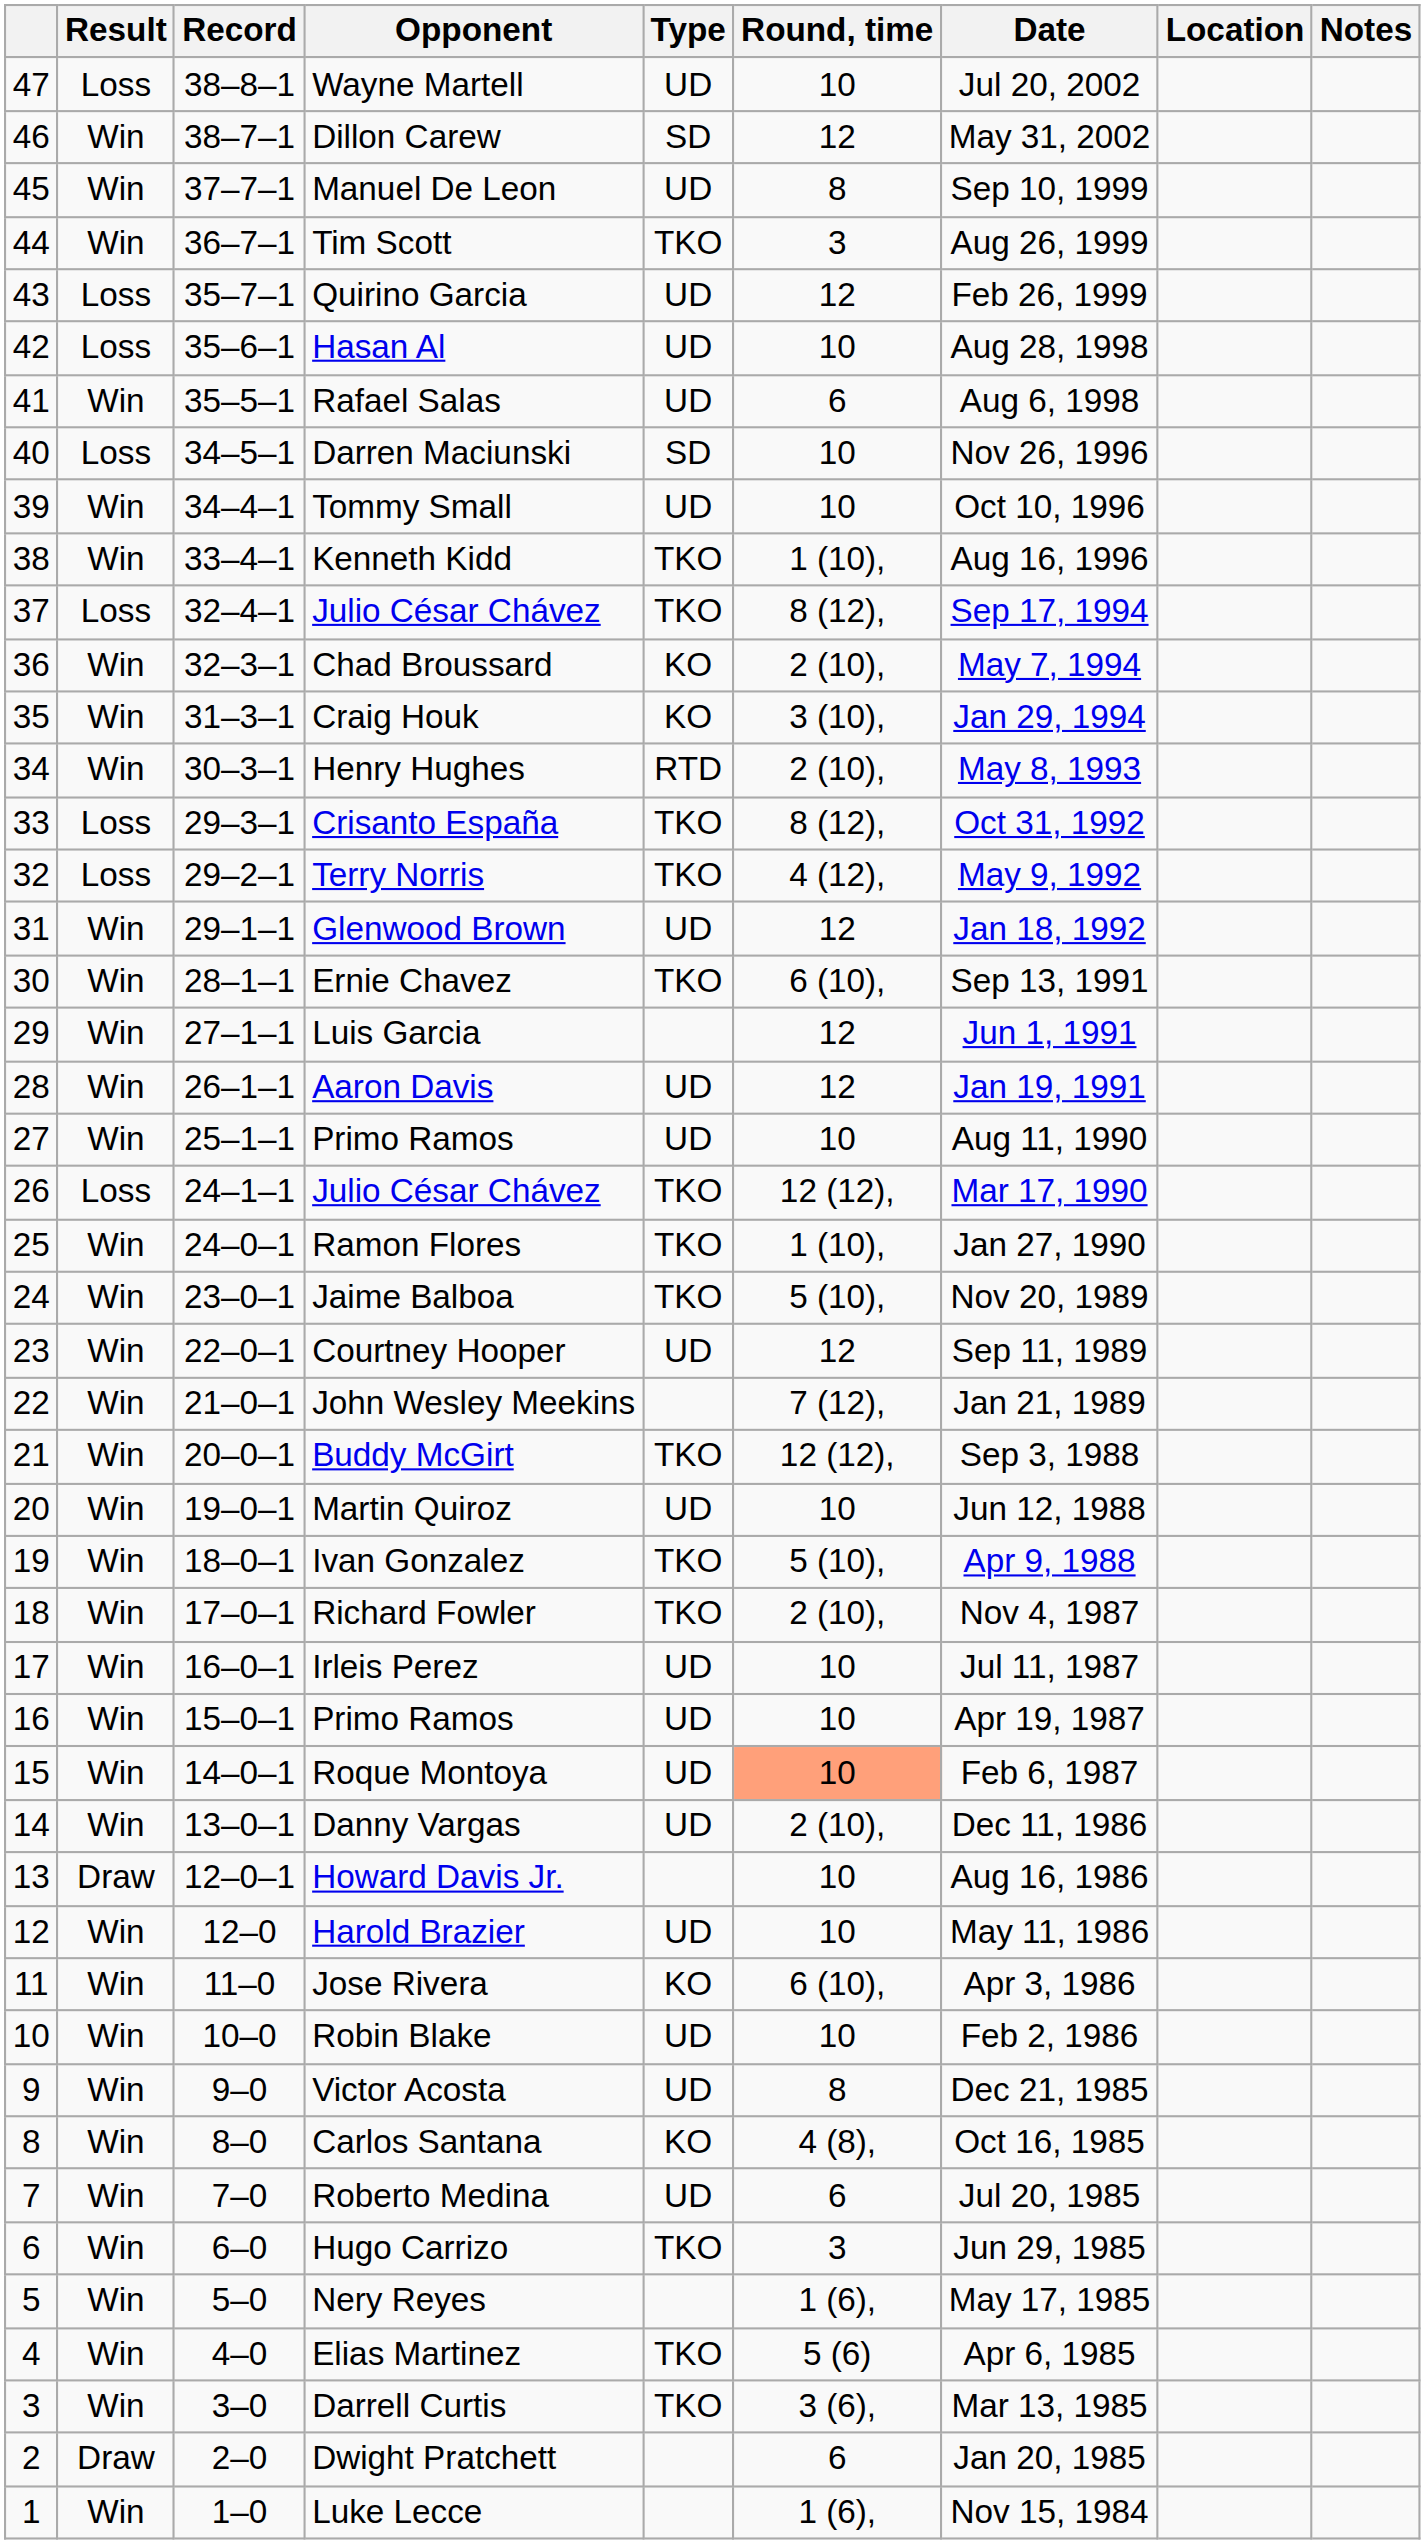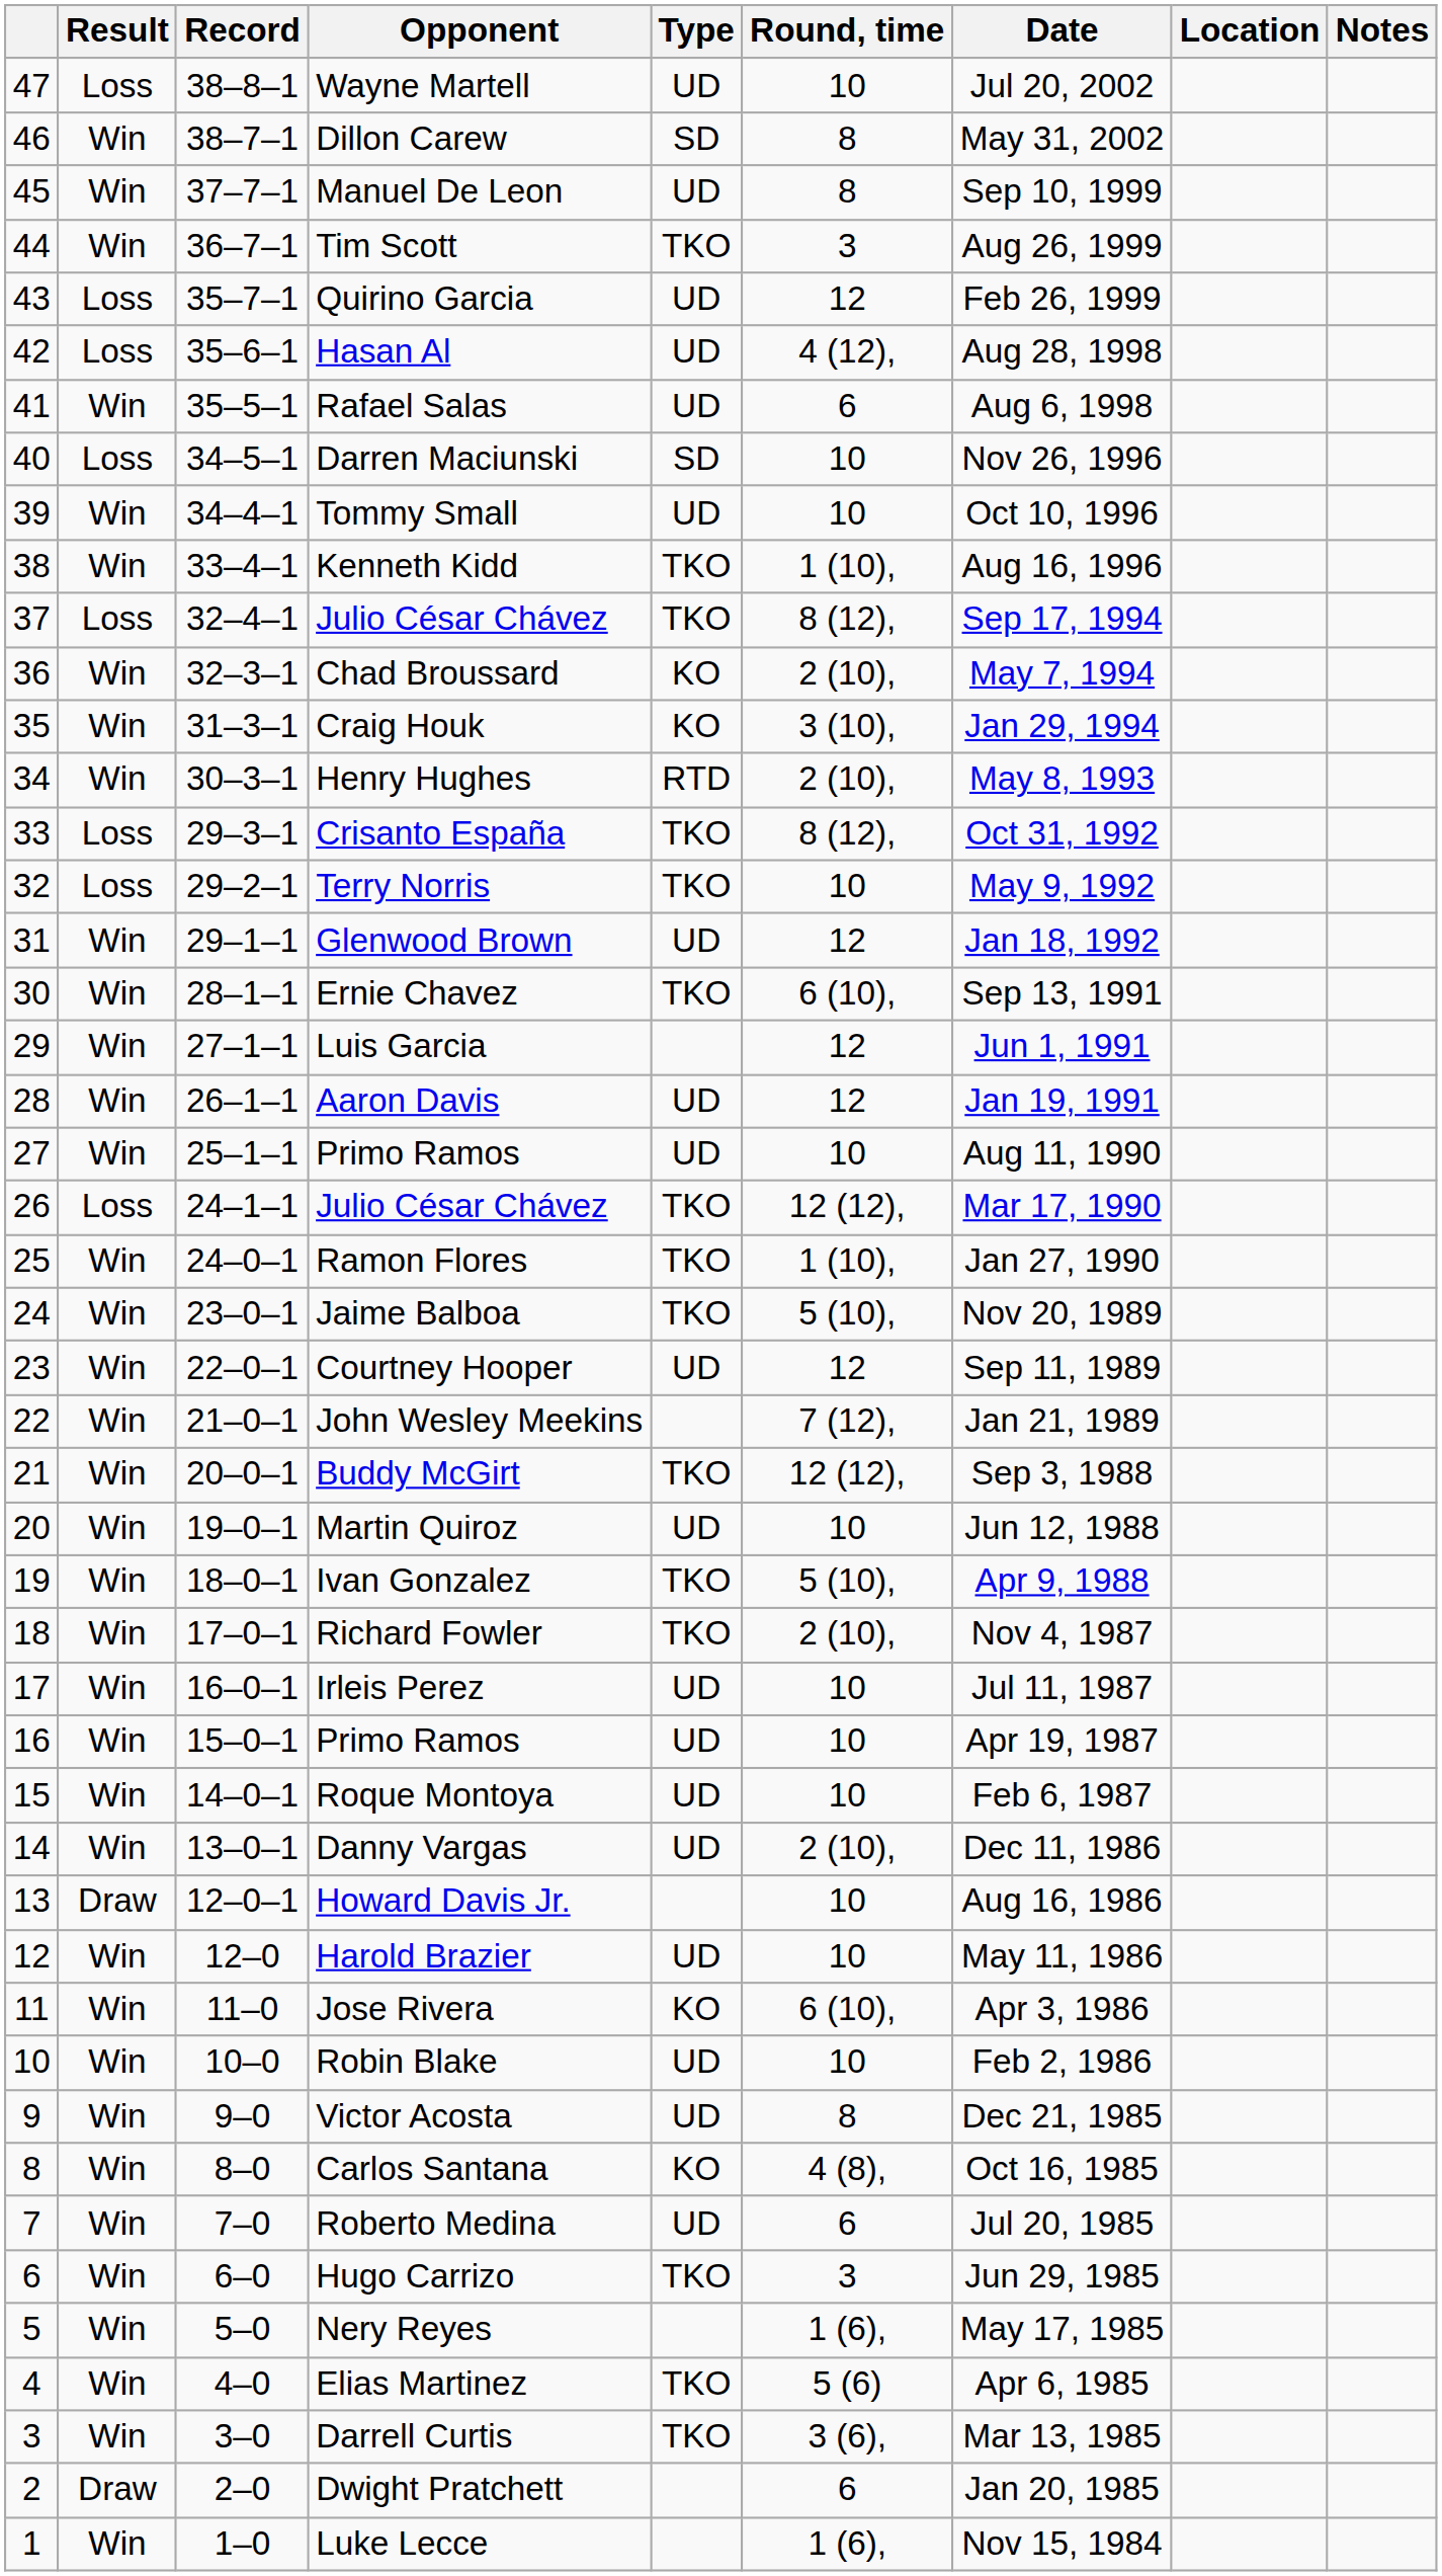Dillon Carew | Round, time: 12 -> 8
Hasan Al | Round, time: 10 -> 4 (12),
Terry Norris | Round, time: 4 (12), -> 10
Roque Montoya | Round, time: lightsalmon background -> no background
